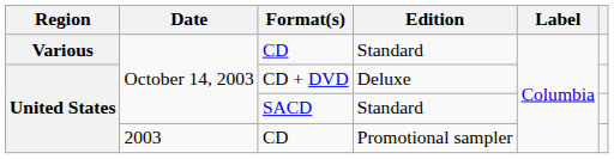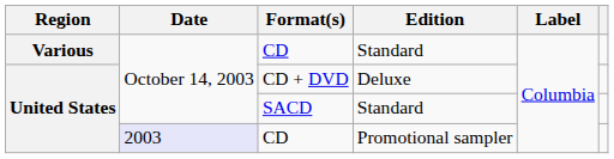CD / Promotional sampler | Date: no background -> lavender background
